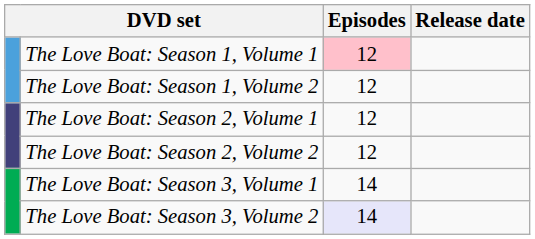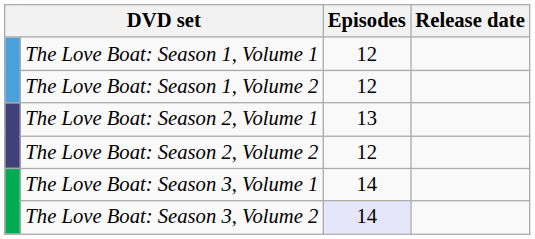The Love Boat: Season 1, Volume 1 | Episodes: pink background -> no background
The Love Boat: Season 2, Volume 1 | Episodes: 12 -> 13
